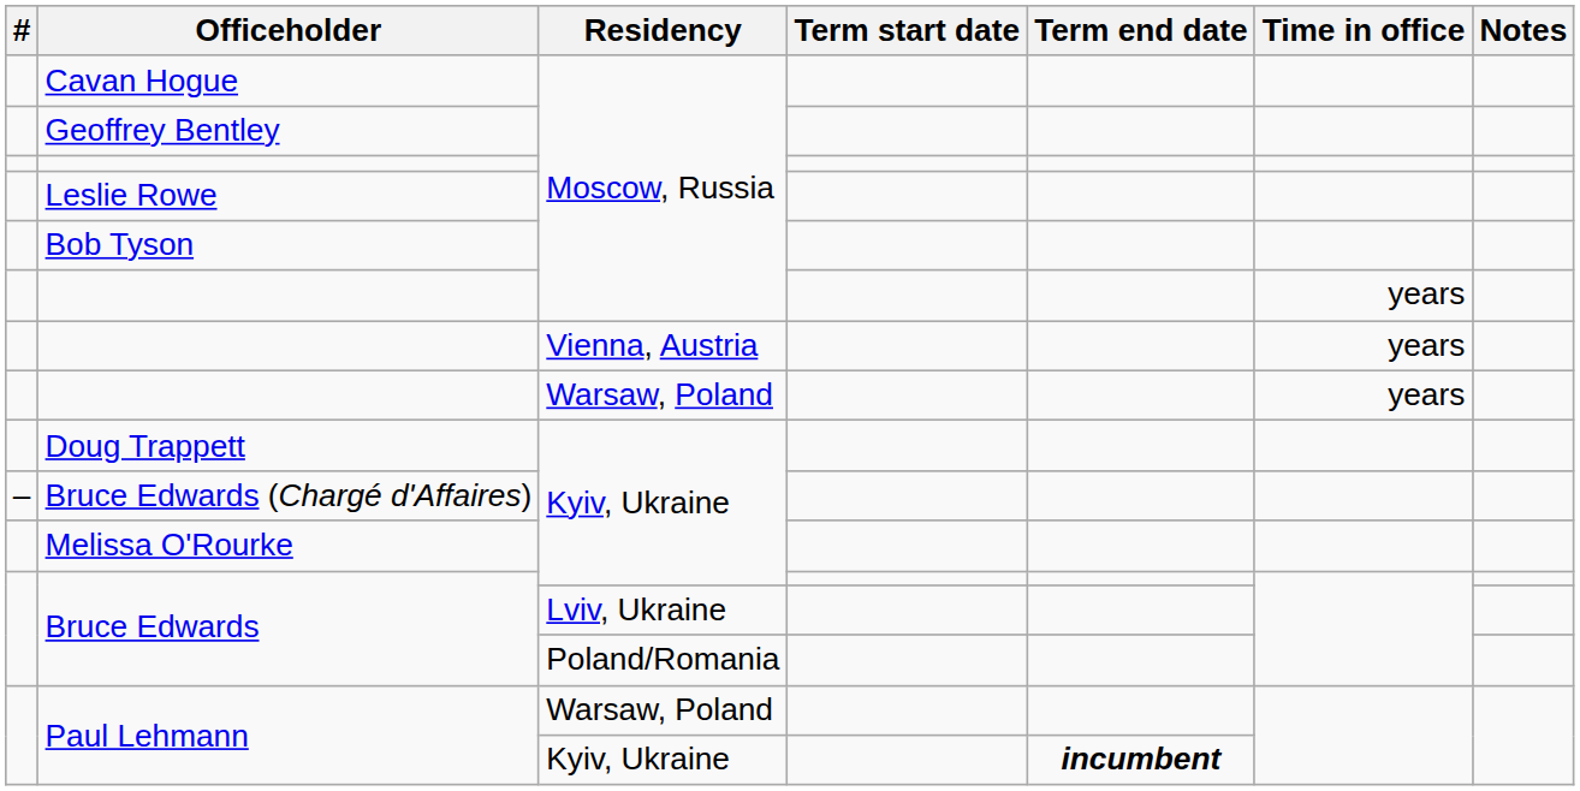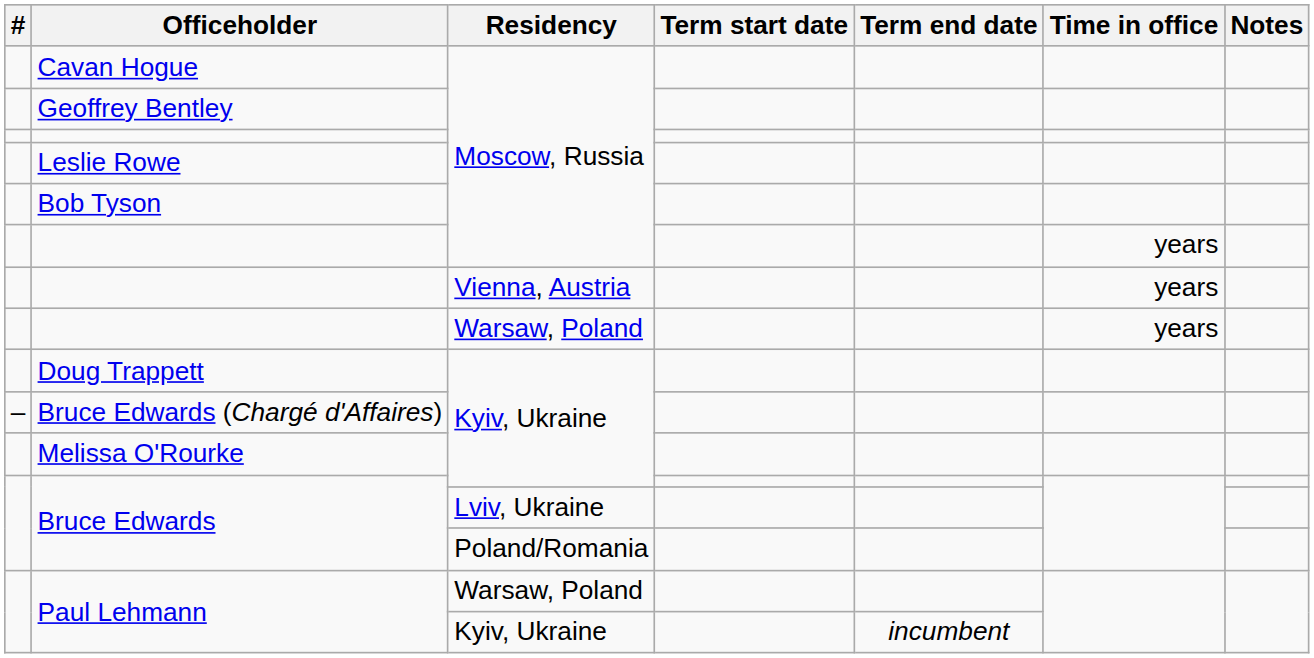Paul Lehmann / Kyiv, Ukraine | Term end date: bold -> normal
